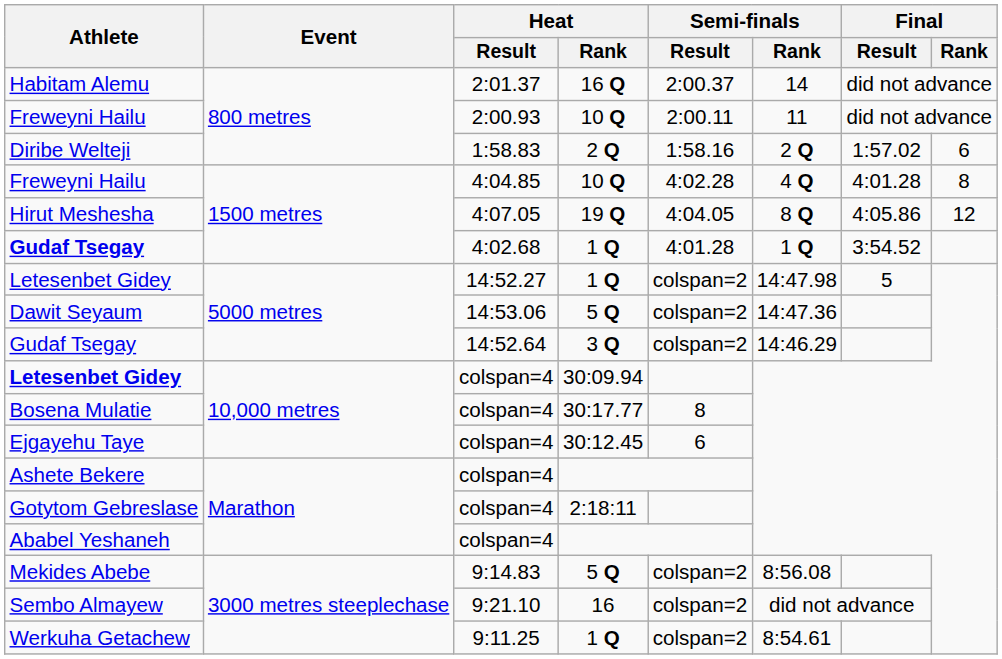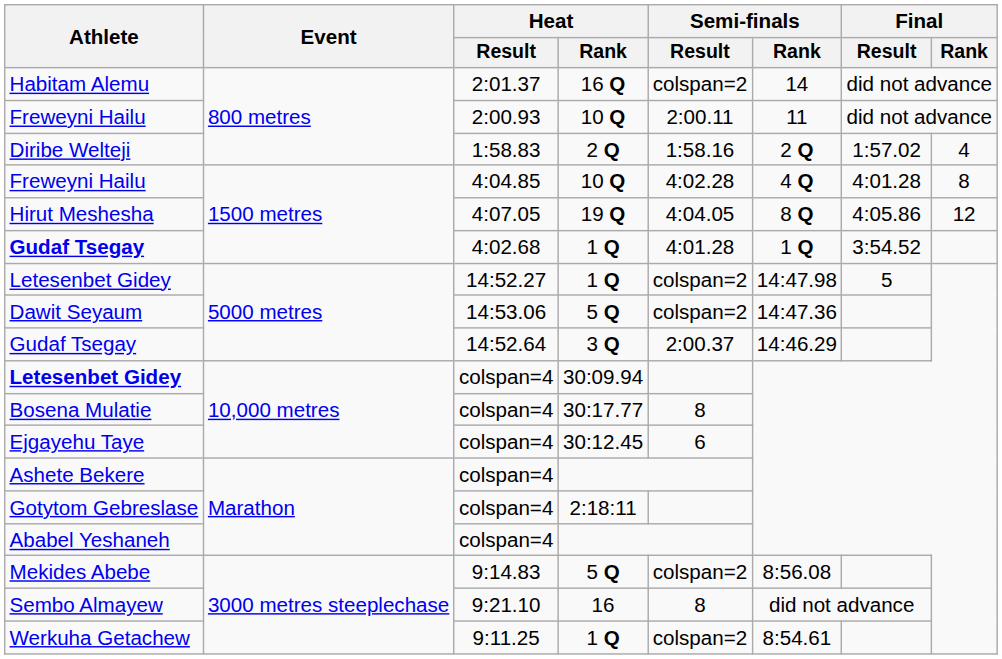Habitam Alemu | Semi-finals / Result: 2:00.37 -> colspan=2
Diribe Welteji | Final / Rank: 6 -> 4
Gudaf Tsegay / 14:52.64 | Semi-finals / Result: colspan=2 -> 2:00.37
Sembo Almayew | Semi-finals / Result: colspan=2 -> 8
